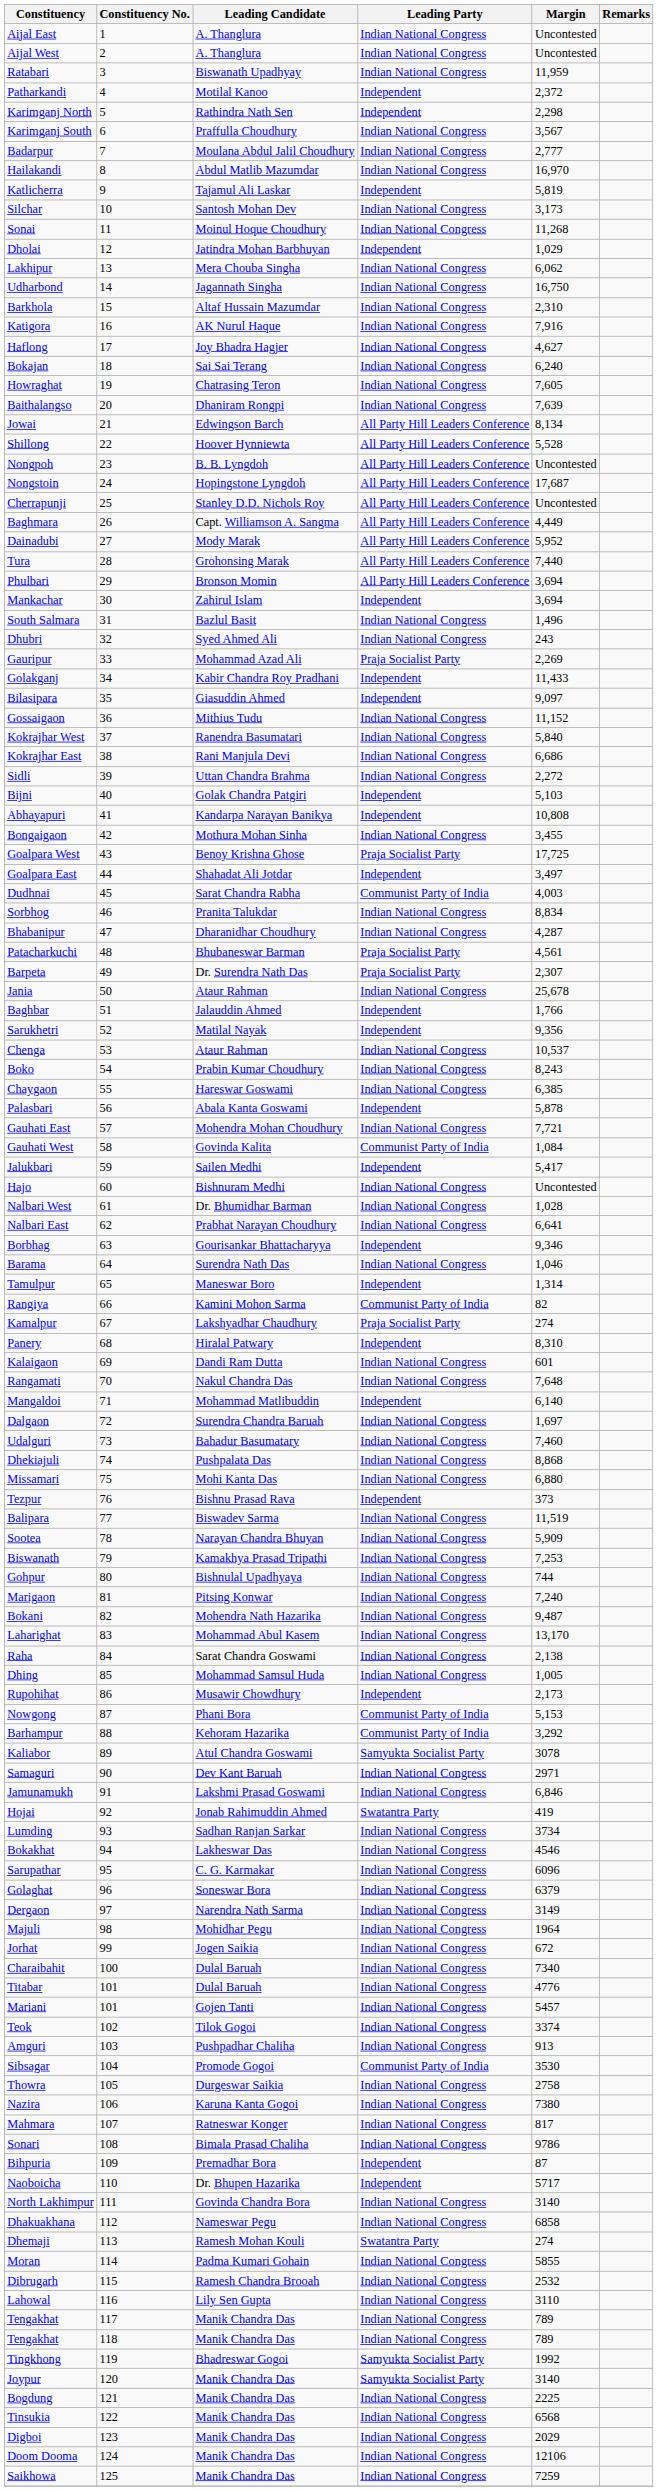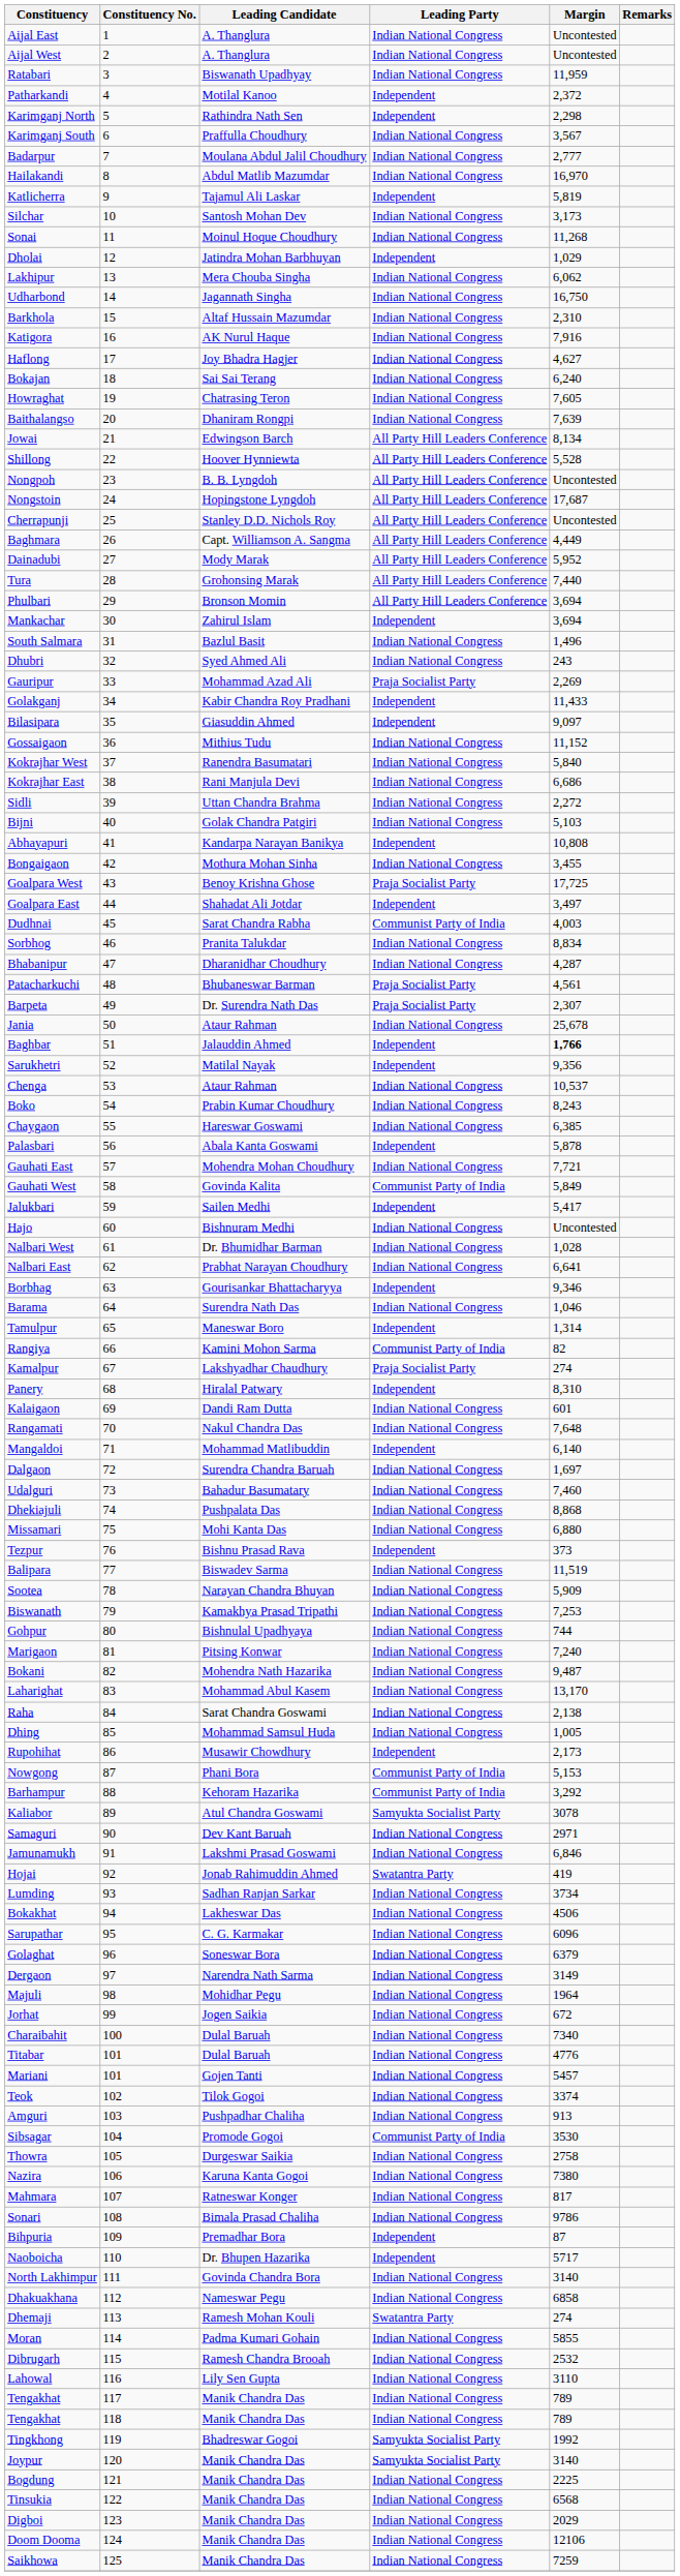Bijni | Leading Party: Independent -> Indian National Congress
Baghbar | Margin: normal -> bold
Gauhati West | Margin: 1,084 -> 5,849
Bokakhat | Margin: 4546 -> 4506
